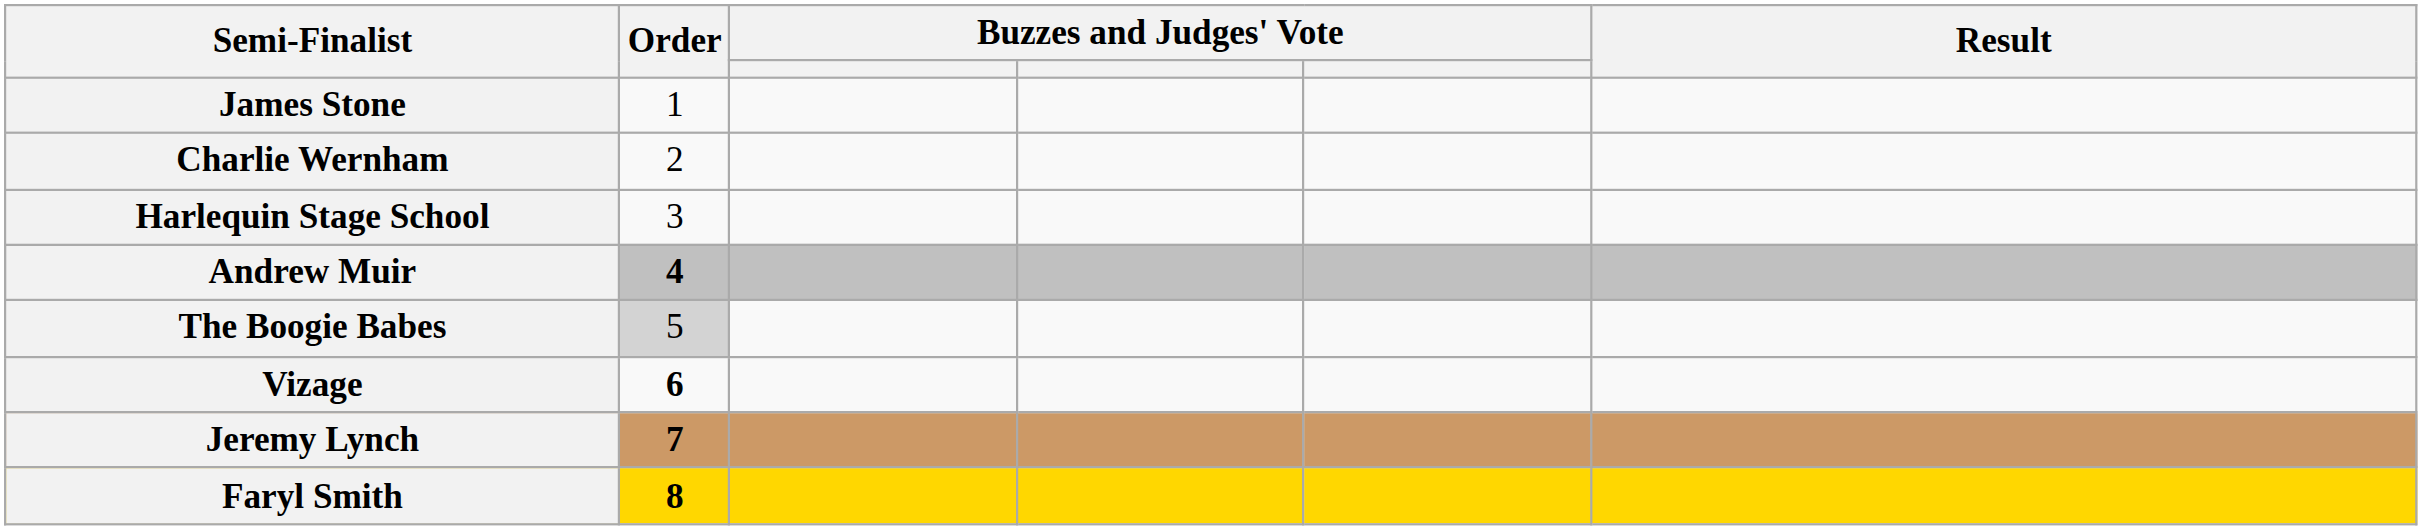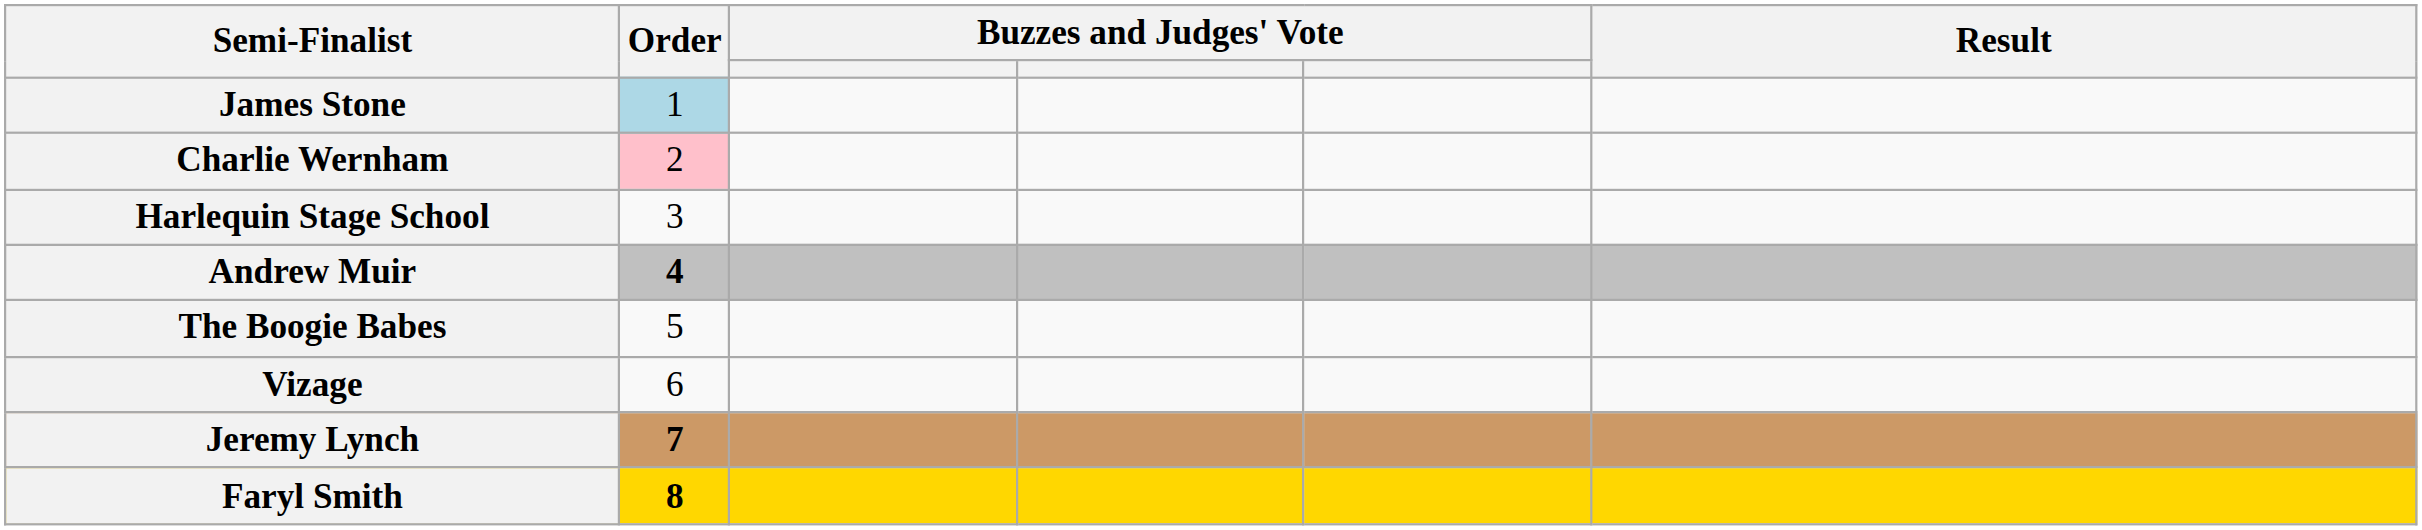James Stone | Order: no background -> lightblue background
Charlie Wernham | Order: no background -> pink background
The Boogie Babes | Order: lightgrey background -> no background
Vizage | Order: bold -> normal
